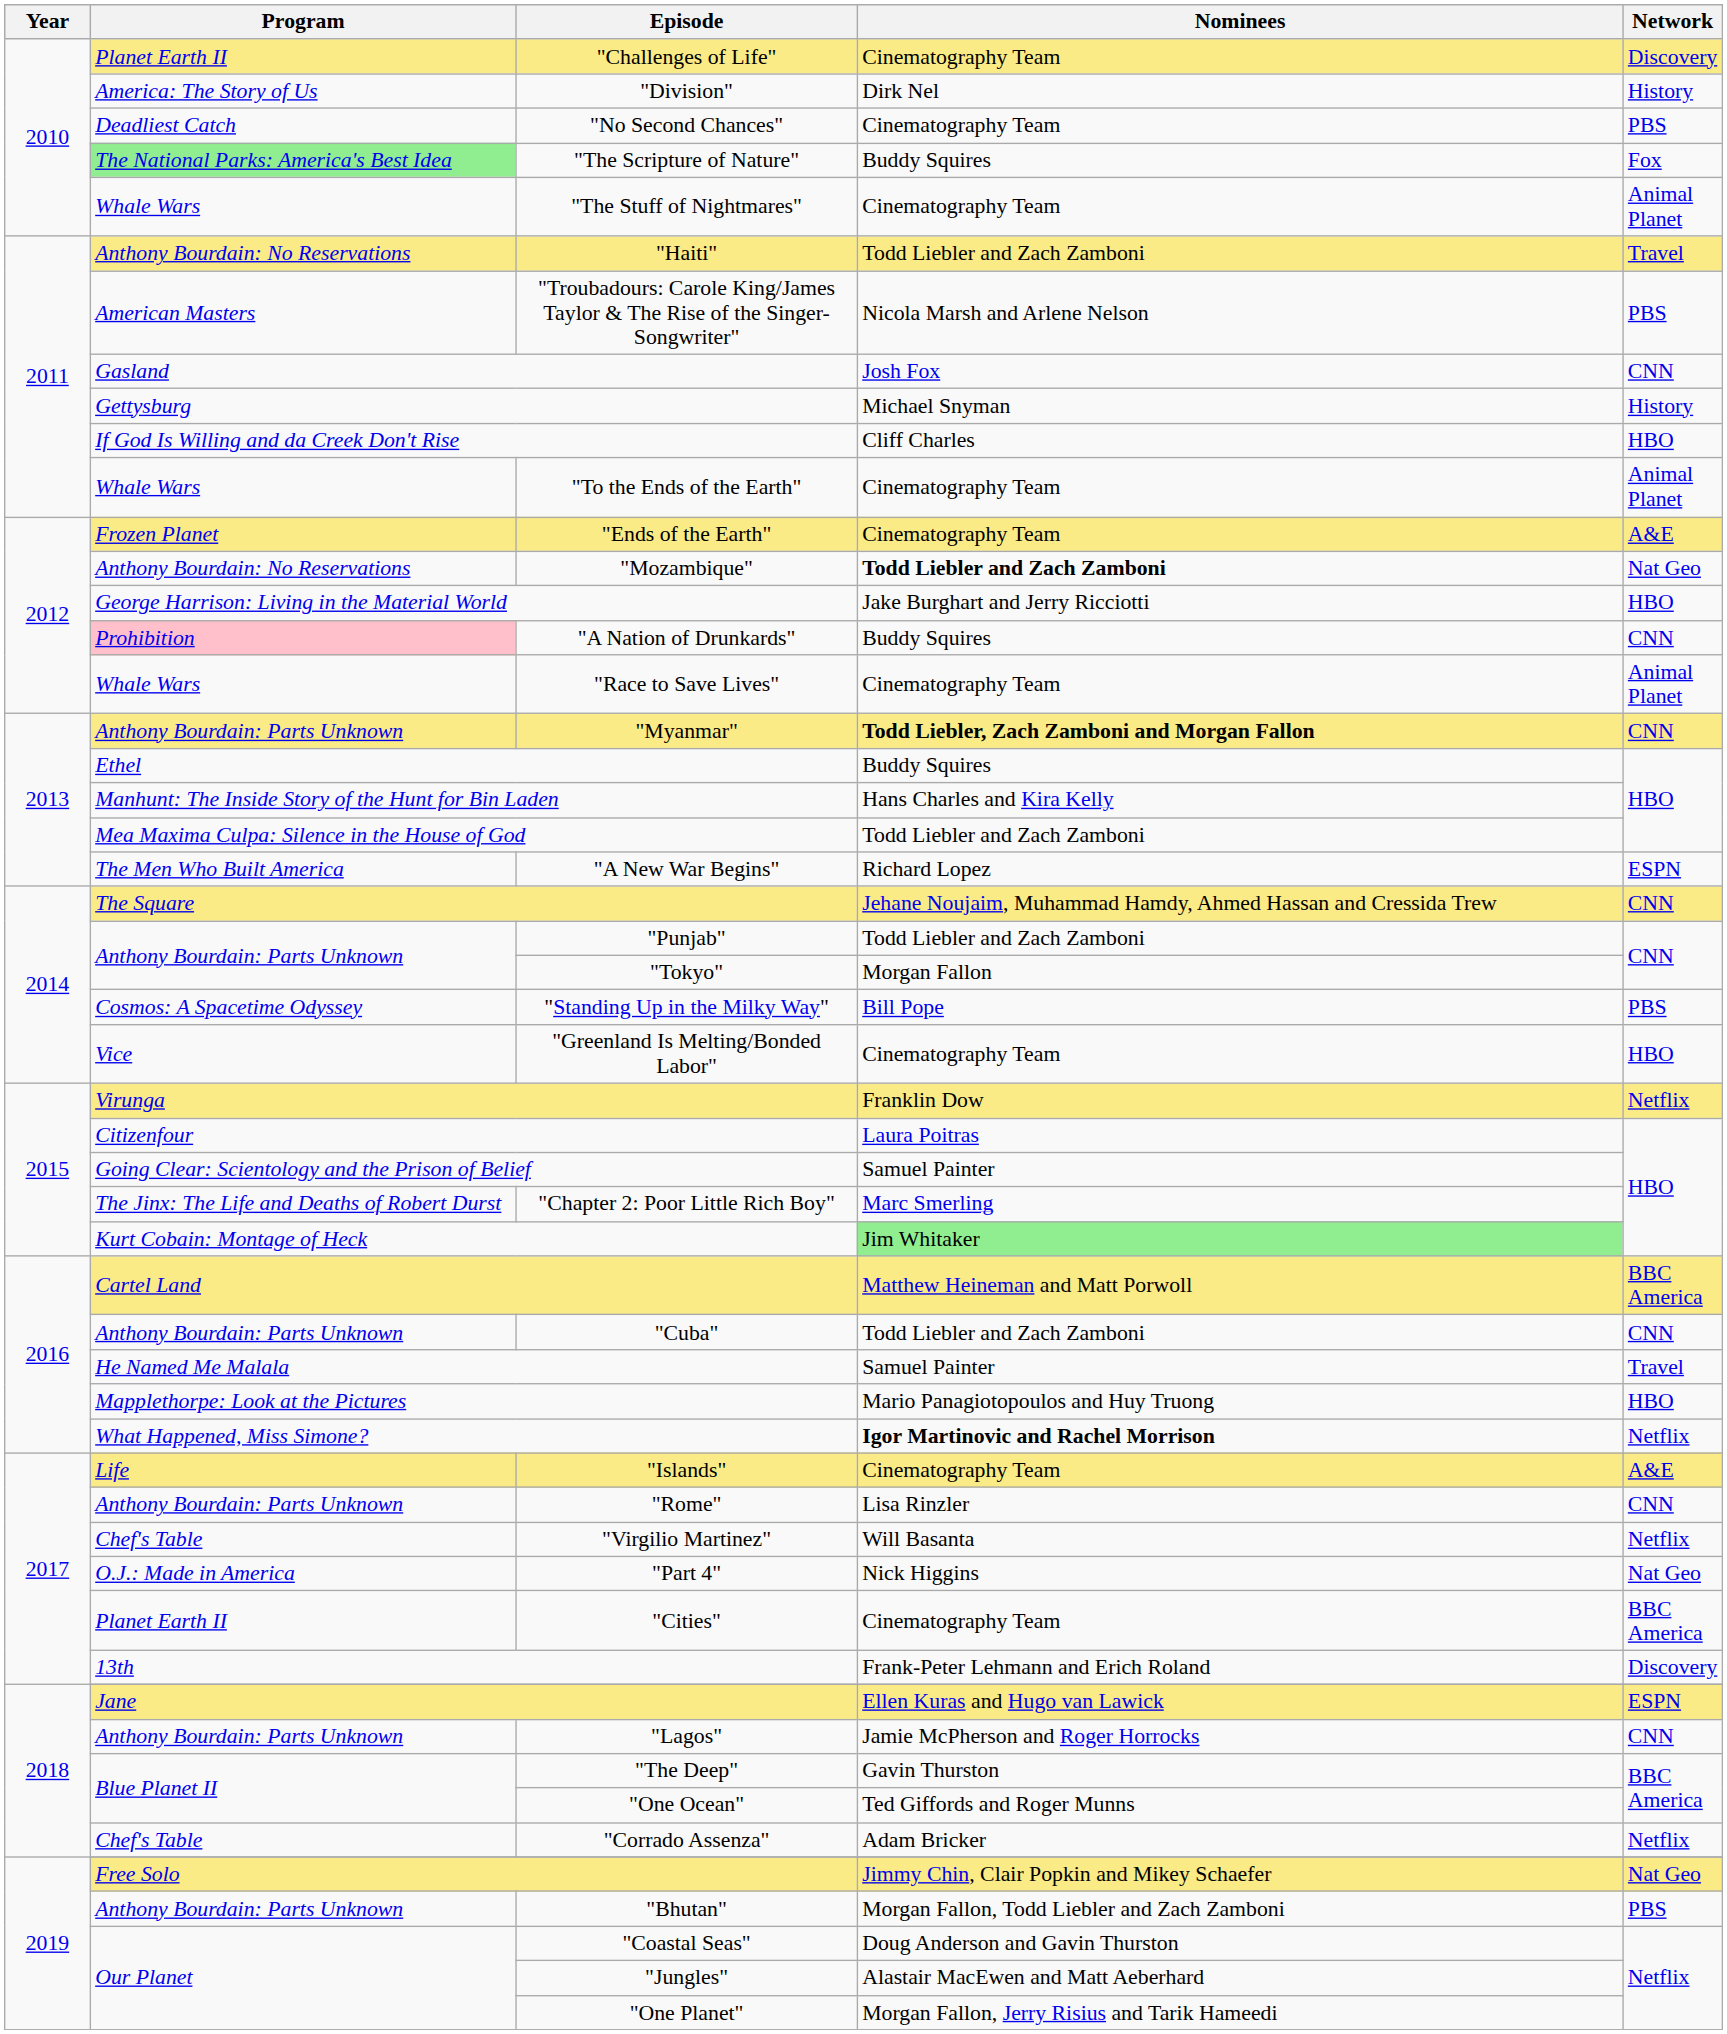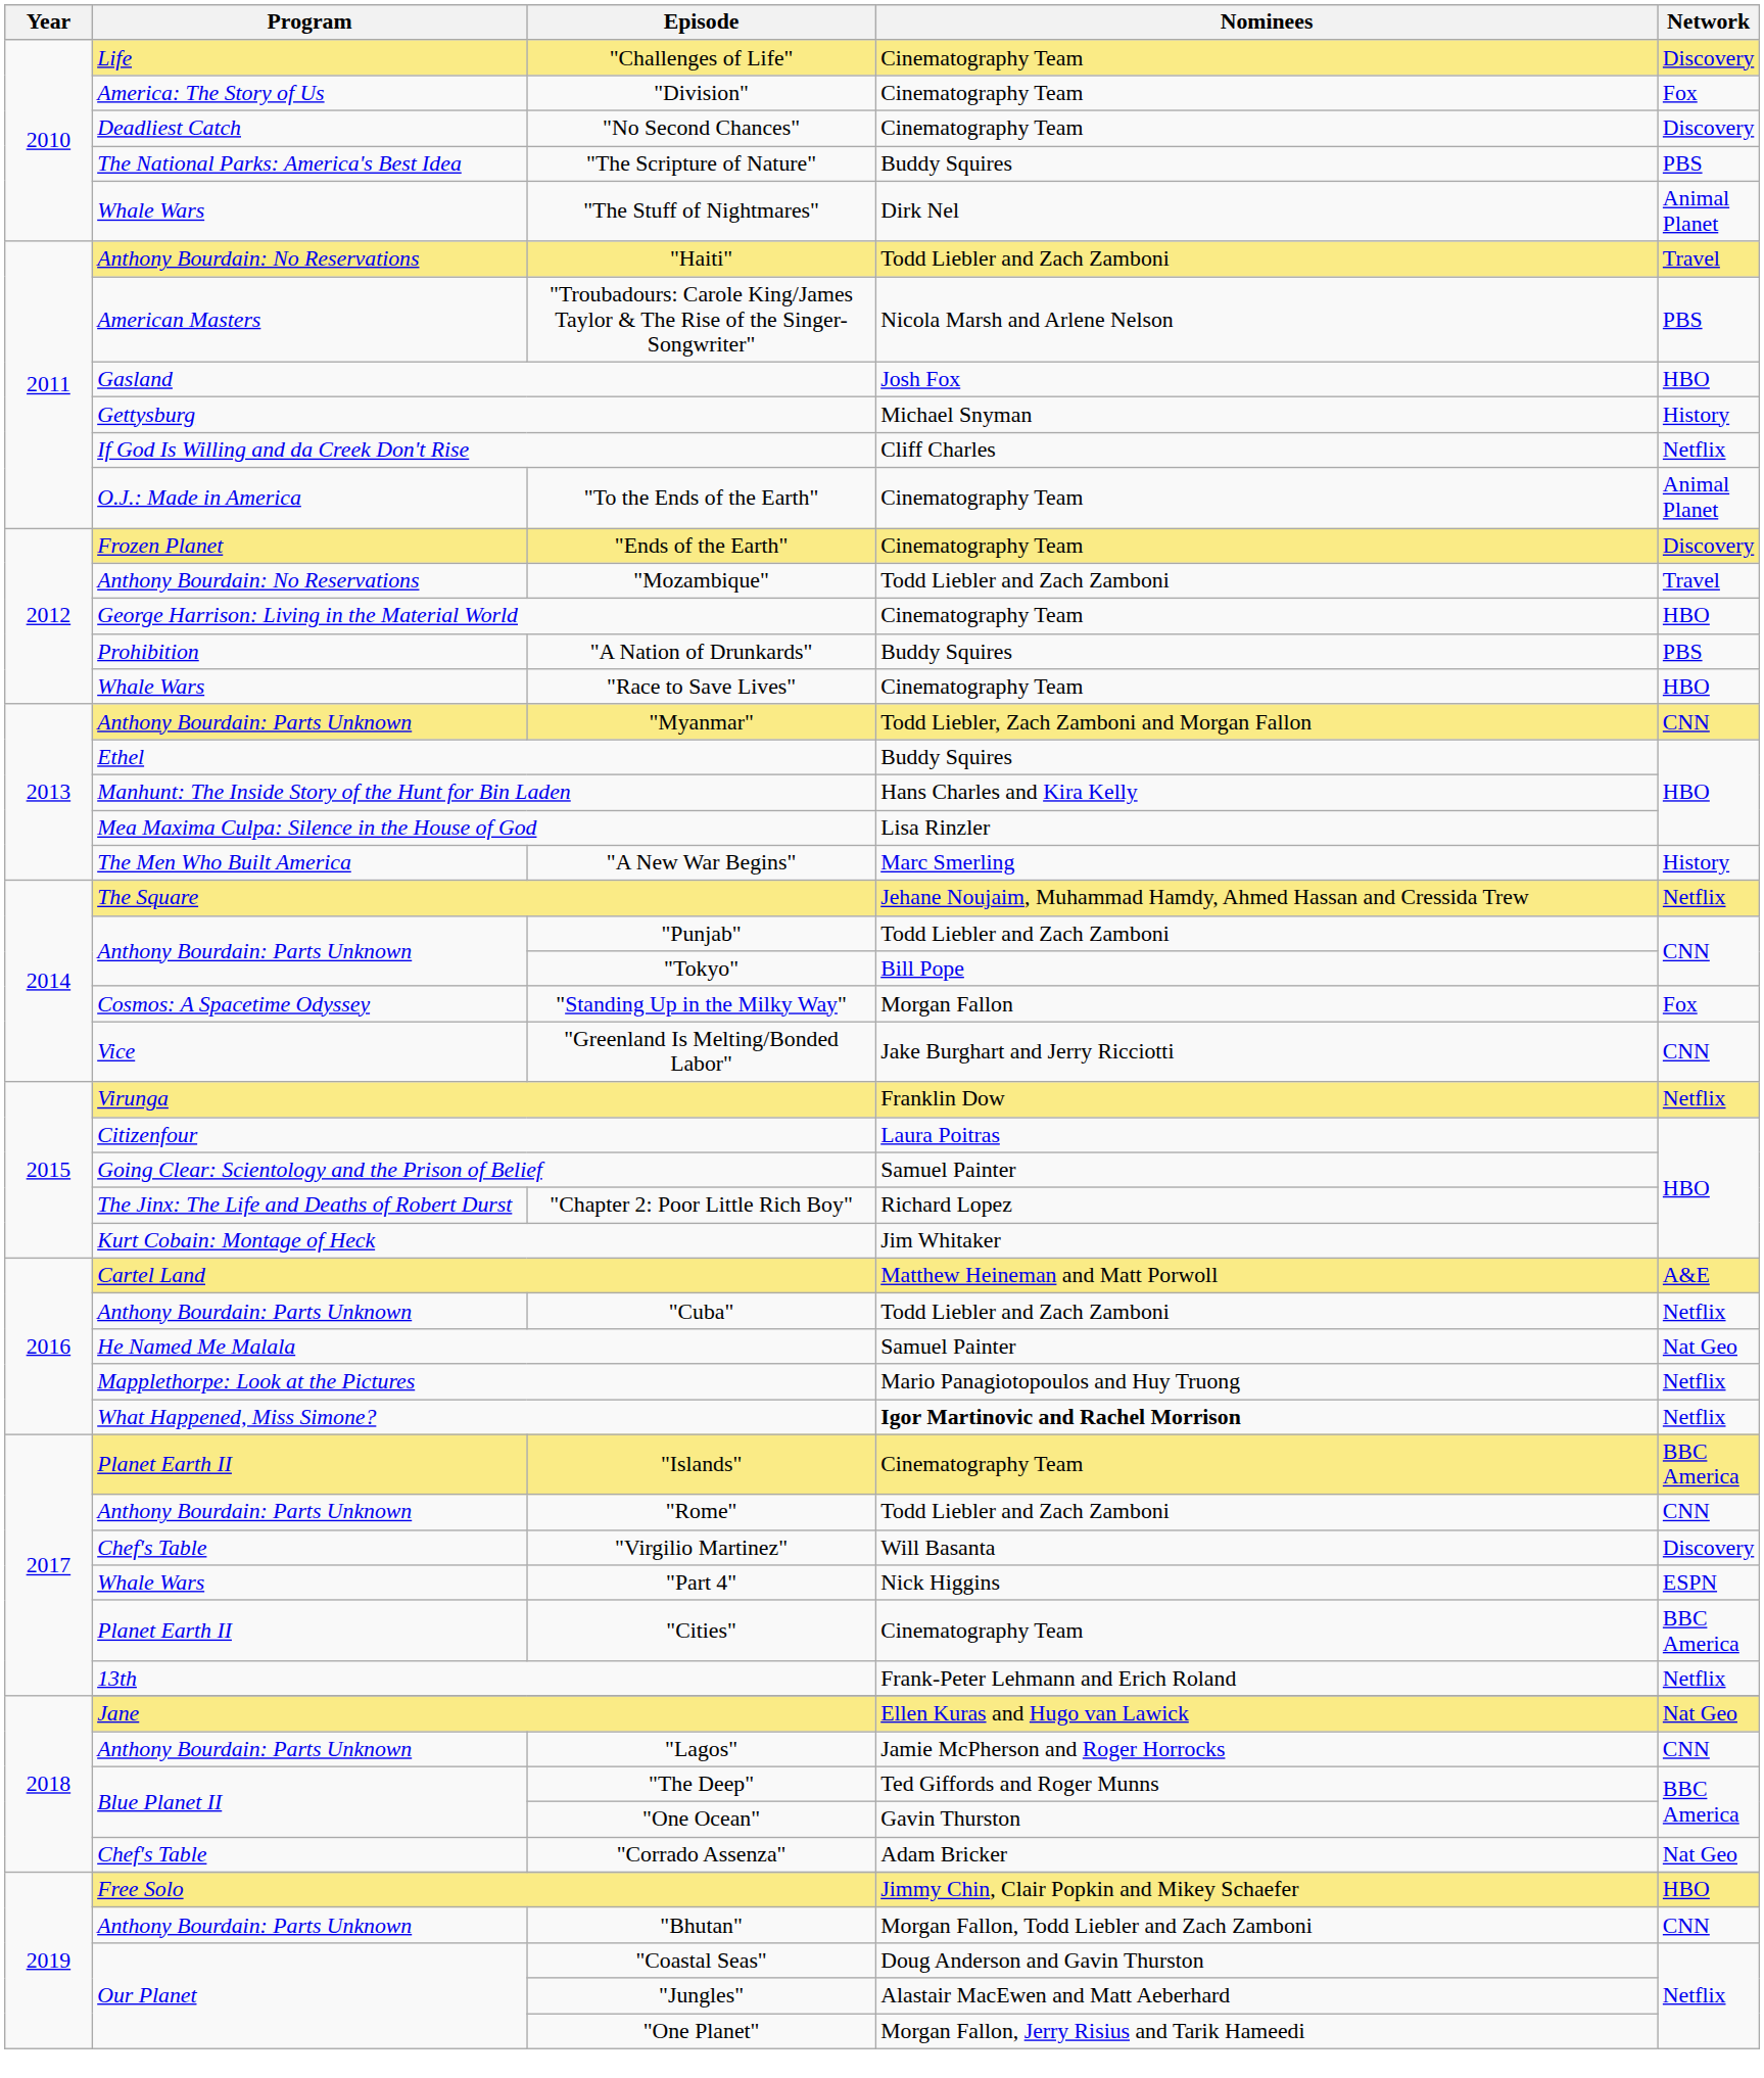"Challenges of Life" | Program: Planet Earth II -> Life
"Division" | Nominees: Dirk Nel -> Cinematography Team
"Division" | Network: History -> Fox
"No Second Chances" | Network: PBS -> Discovery
"The Scripture of Nature" | Program: lightgreen background -> no background
"The Scripture of Nature" | Network: Fox -> PBS
"The Stuff of Nightmares" | Nominees: Cinematography Team -> Dirk Nel
Gasland | Network: CNN -> HBO
If God Is Willing and da Creek Don't Rise | Network: HBO -> Netflix
"To the Ends of the Earth" | Program: Whale Wars -> O.J.: Made in America
"Ends of the Earth" | Network: A&E -> Discovery
"Mozambique" | Nominees: bold -> normal
"Mozambique" | Network: Nat Geo -> Travel
George Harrison: Living in the Material World | Nominees: Jake Burghart and Jerry Ricciotti -> Cinematography Team
"A Nation of Drunkards" | Program: pink background -> no background
"A Nation of Drunkards" | Network: CNN -> PBS
"Race to Save Lives" | Network: Animal Planet -> HBO
"Myanmar" | Nominees: bold -> normal
Mea Maxima Culpa: Silence in the House of God | Nominees: Todd Liebler and Zach Zamboni -> Lisa Rinzler
"A New War Begins" | Nominees: Richard Lopez -> Marc Smerling
"A New War Begins" | Network: ESPN -> History
The Square | Network: CNN -> Netflix
"Tokyo" | Nominees: Morgan Fallon -> Bill Pope
"Standing Up in the Milky Way" | Nominees: Bill Pope -> Morgan Fallon
"Standing Up in the Milky Way" | Network: PBS -> Fox
"Greenland Is Melting/Bonded Labor" | Nominees: Cinematography Team -> Jake Burghart and Jerry Ricciotti
"Greenland Is Melting/Bonded Labor" | Network: HBO -> CNN
"Chapter 2: Poor Little Rich Boy" | Nominees: Marc Smerling -> Richard Lopez
Kurt Cobain: Montage of Heck | Nominees: lightgreen background -> no background
Cartel Land | Network: BBC America -> A&E
"Cuba" | Network: CNN -> Netflix
He Named Me Malala | Network: Travel -> Nat Geo
Mapplethorpe: Look at the Pictures | Network: HBO -> Netflix
"Islands" | Program: Life -> Planet Earth II
"Islands" | Network: A&E -> BBC America
"Rome" | Nominees: Lisa Rinzler -> Todd Liebler and Zach Zamboni
"Virgilio Martinez" | Network: Netflix -> Discovery
"Part 4" | Program: O.J.: Made in America -> Whale Wars
"Part 4" | Network: Nat Geo -> ESPN
13th | Network: Discovery -> Netflix
Jane | Network: ESPN -> Nat Geo
"The Deep" | Nominees: Gavin Thurston -> Ted Giffords and Roger Munns
"One Ocean" | Nominees: Ted Giffords and Roger Munns -> Gavin Thurston
"Corrado Assenza" | Network: Netflix -> Nat Geo
Free Solo | Network: Nat Geo -> HBO
"Bhutan" | Network: PBS -> CNN
